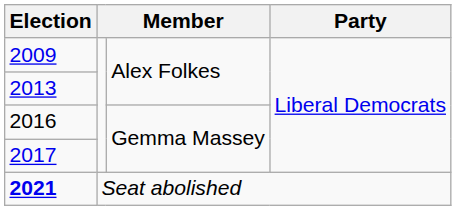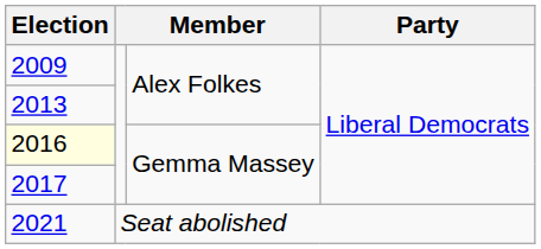2016 | Election: no background -> lightyellow background
2021 | Election: bold -> normal
